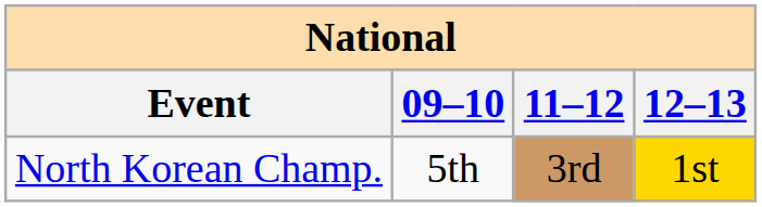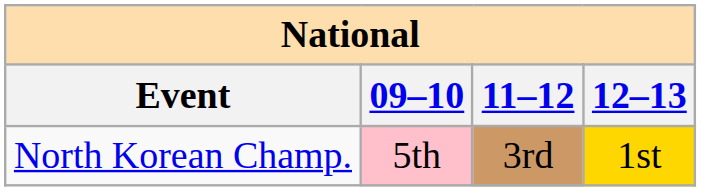North Korean Champ. | 09–10: no background -> pink background
